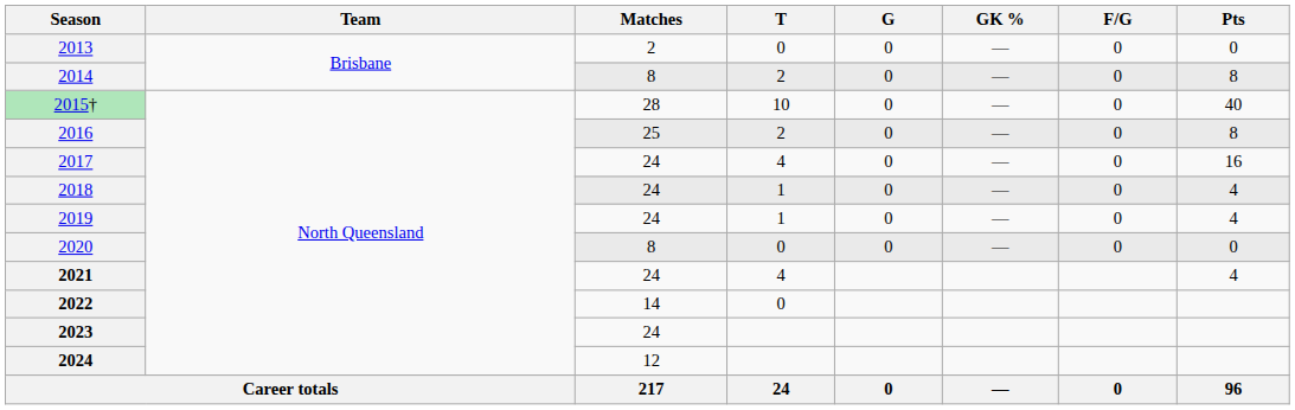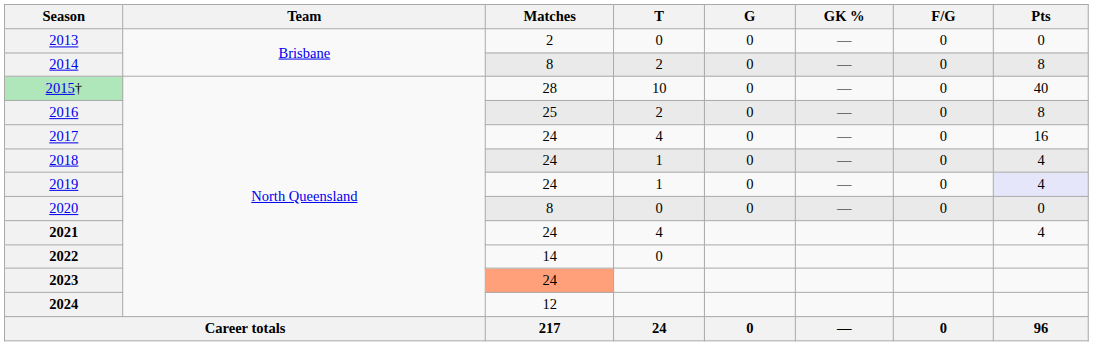2019 | Pts: no background -> lavender background
2023 | Matches: no background -> lightsalmon background
